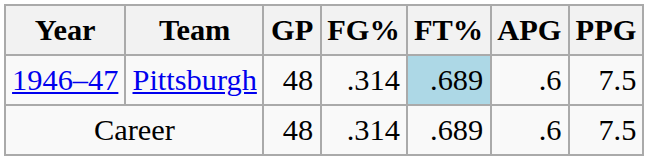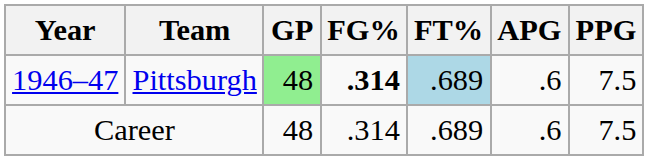1946–47 | GP: no background -> lightgreen background
1946–47 | FG%: normal -> bold
